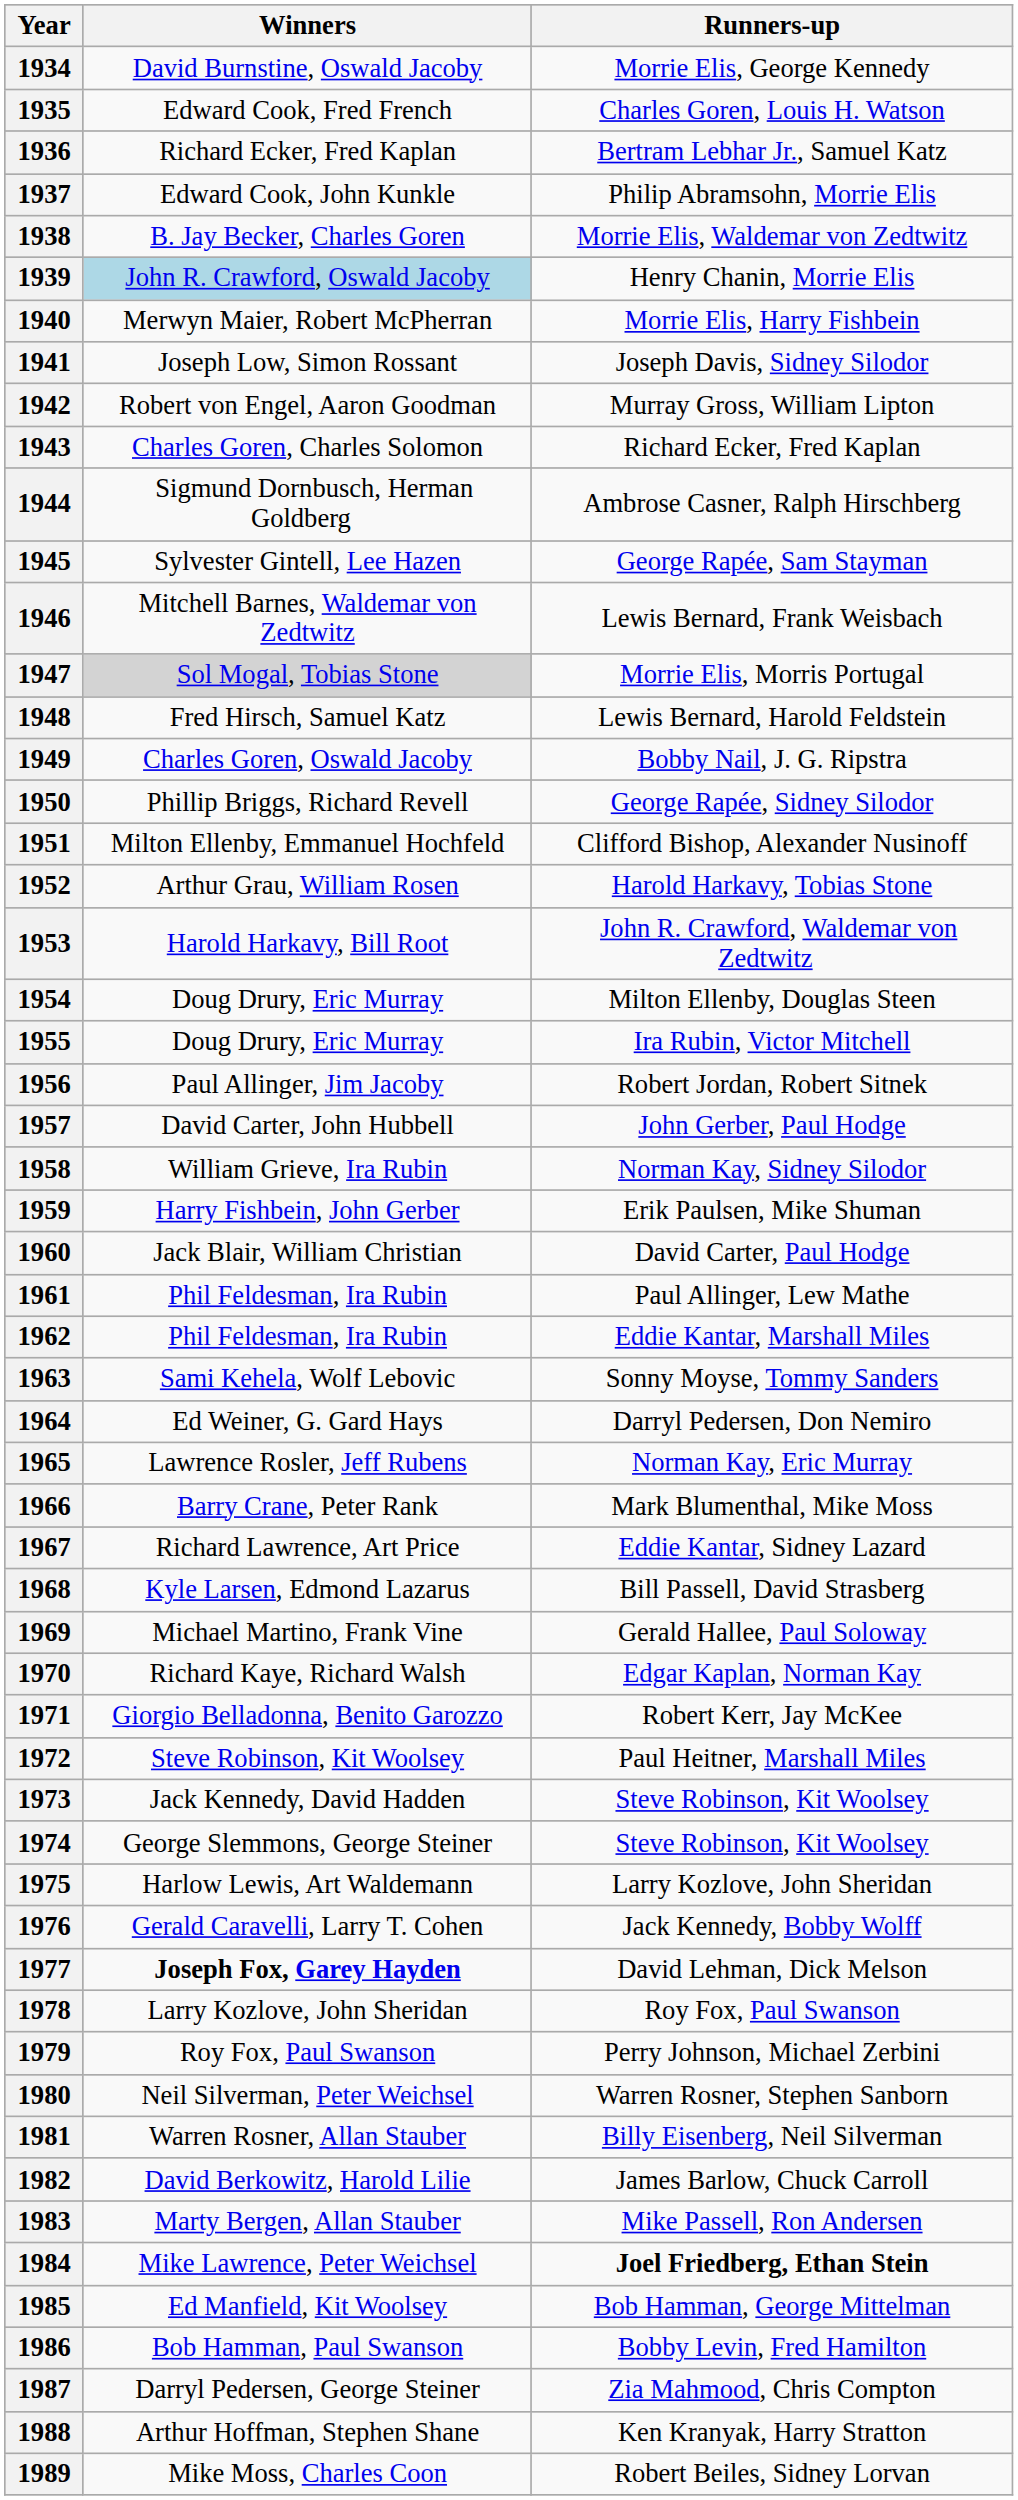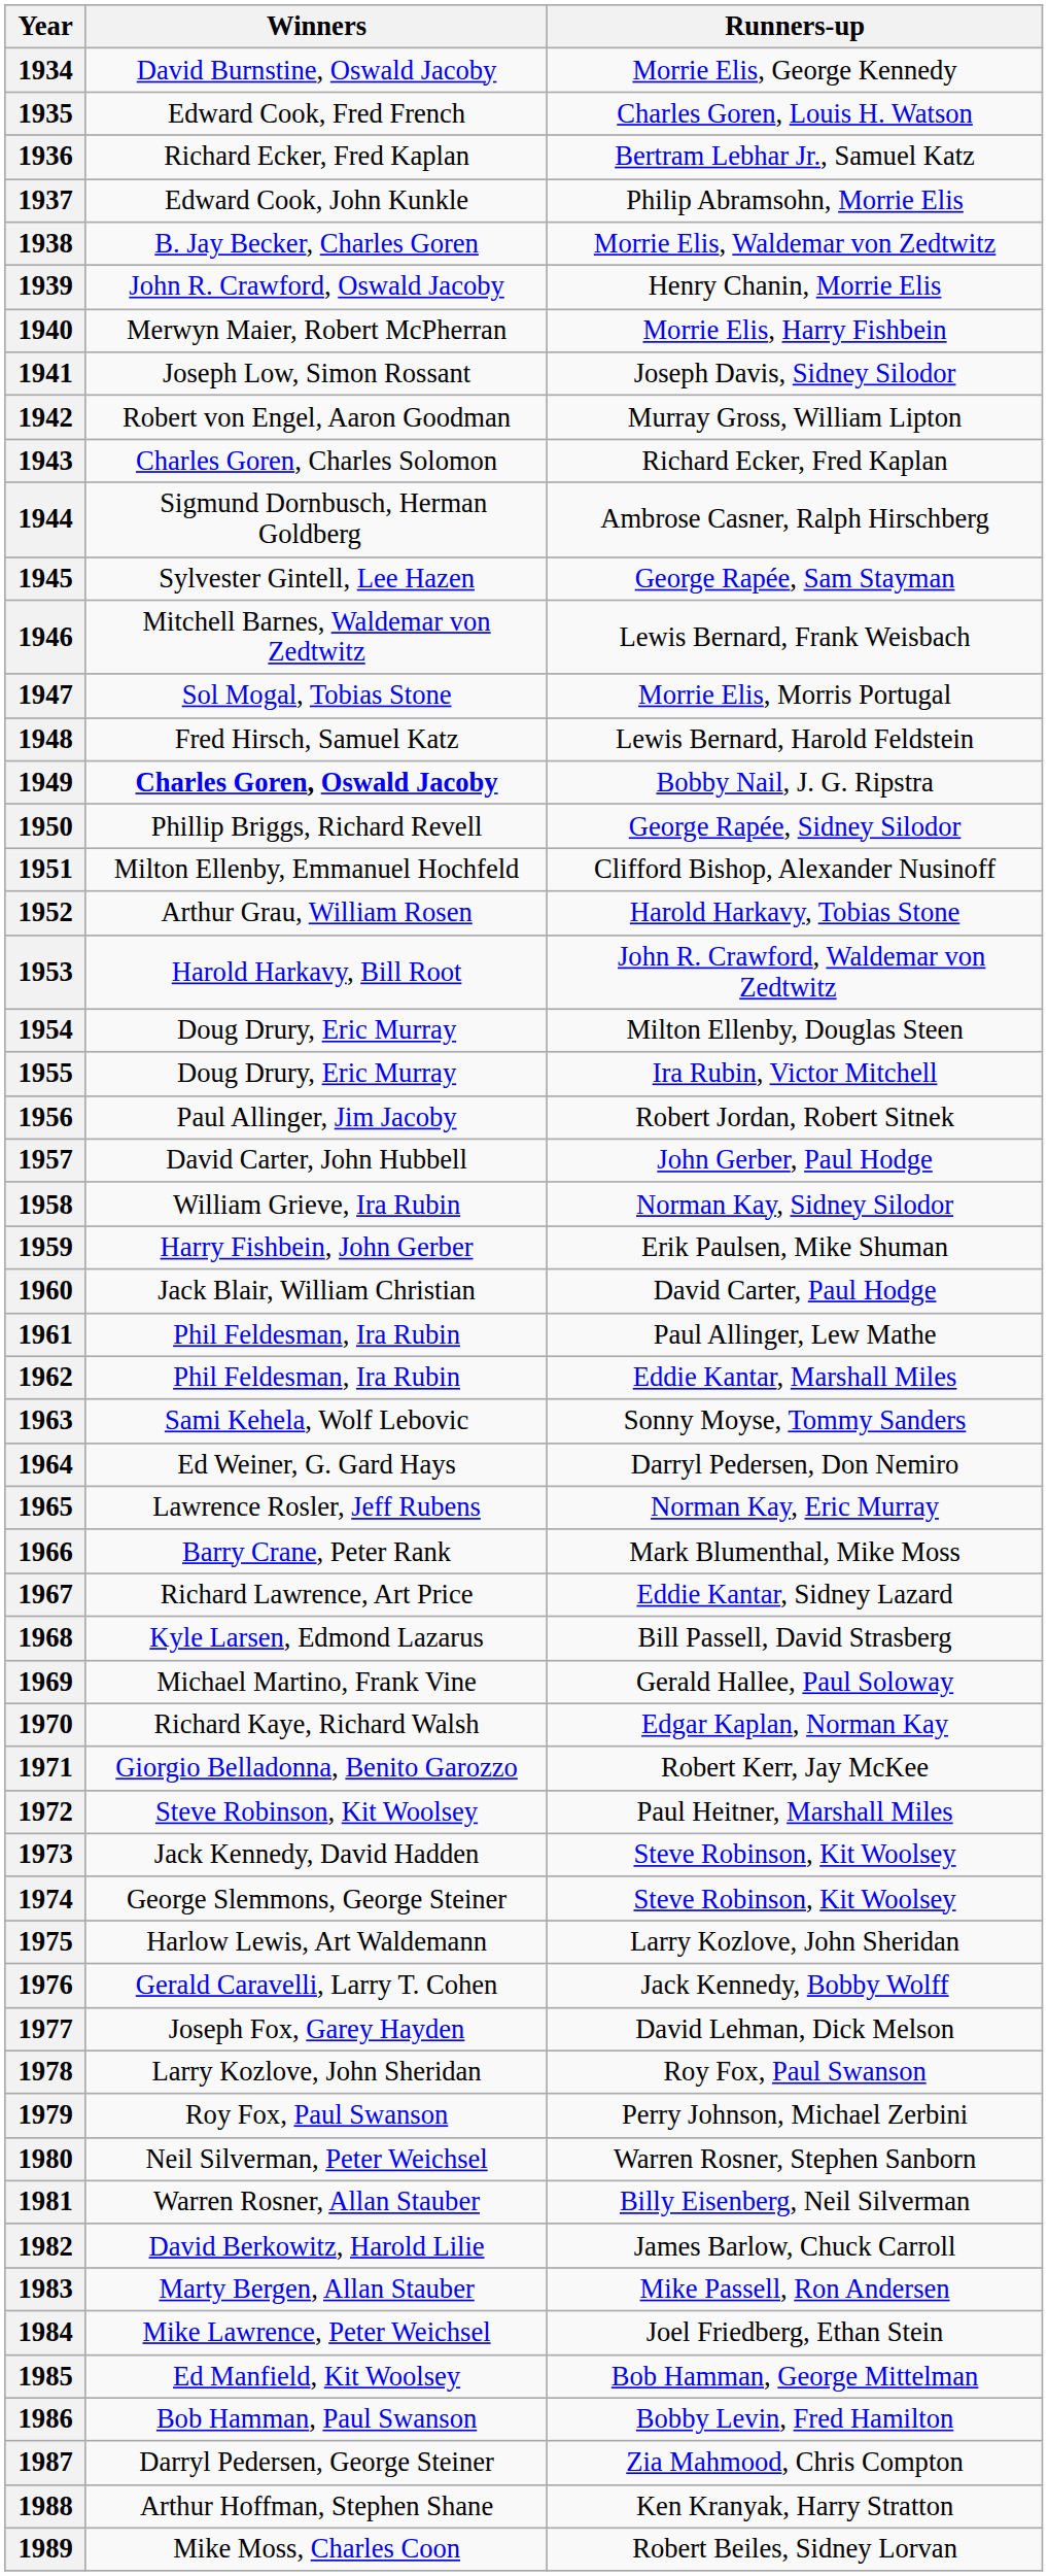1939 | Winners: lightblue background -> no background
1947 | Winners: lightgrey background -> no background
1949 | Winners: normal -> bold
1977 | Winners: bold -> normal
1984 | Runners-up: bold -> normal
